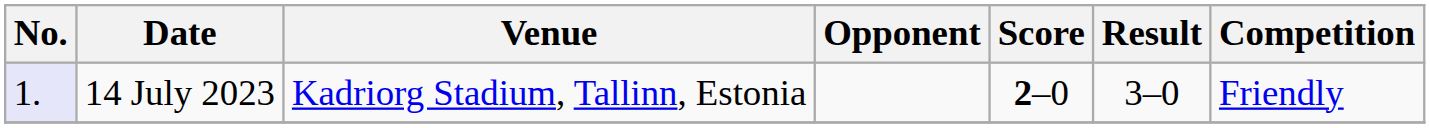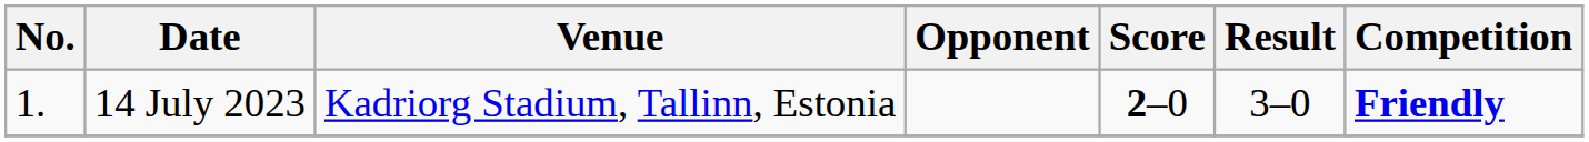14 July 2023 | No.: lavender background -> no background
14 July 2023 | Competition: normal -> bold
